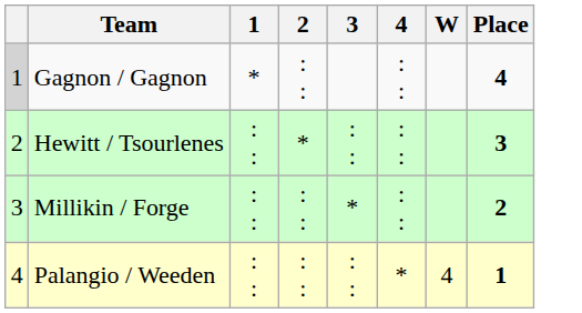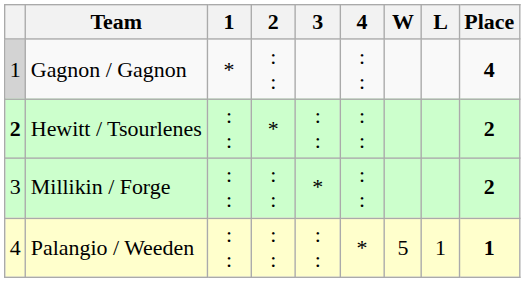+ column: L | 1
Hewitt / Tsourlenes | column 1: normal -> bold
Hewitt / Tsourlenes | Place: 3 -> 2
Palangio / Weeden | W: 4 -> 5
